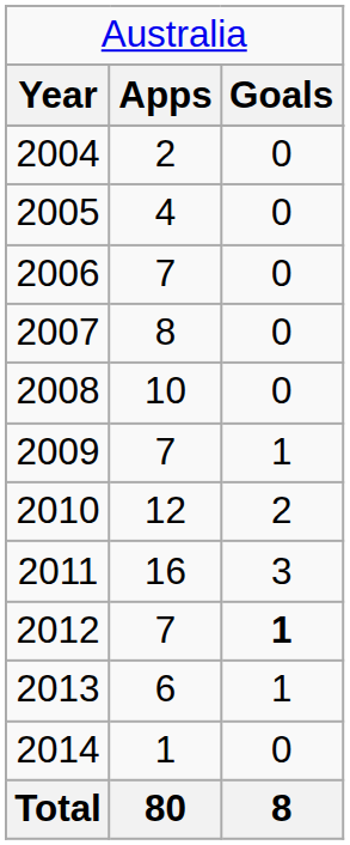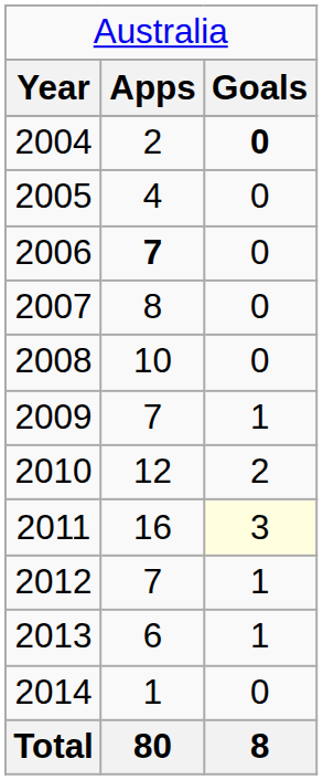2004 | column 3: normal -> bold
2006 | column 2: normal -> bold
2011 | column 3: no background -> lightyellow background
2012 | column 3: bold -> normal
